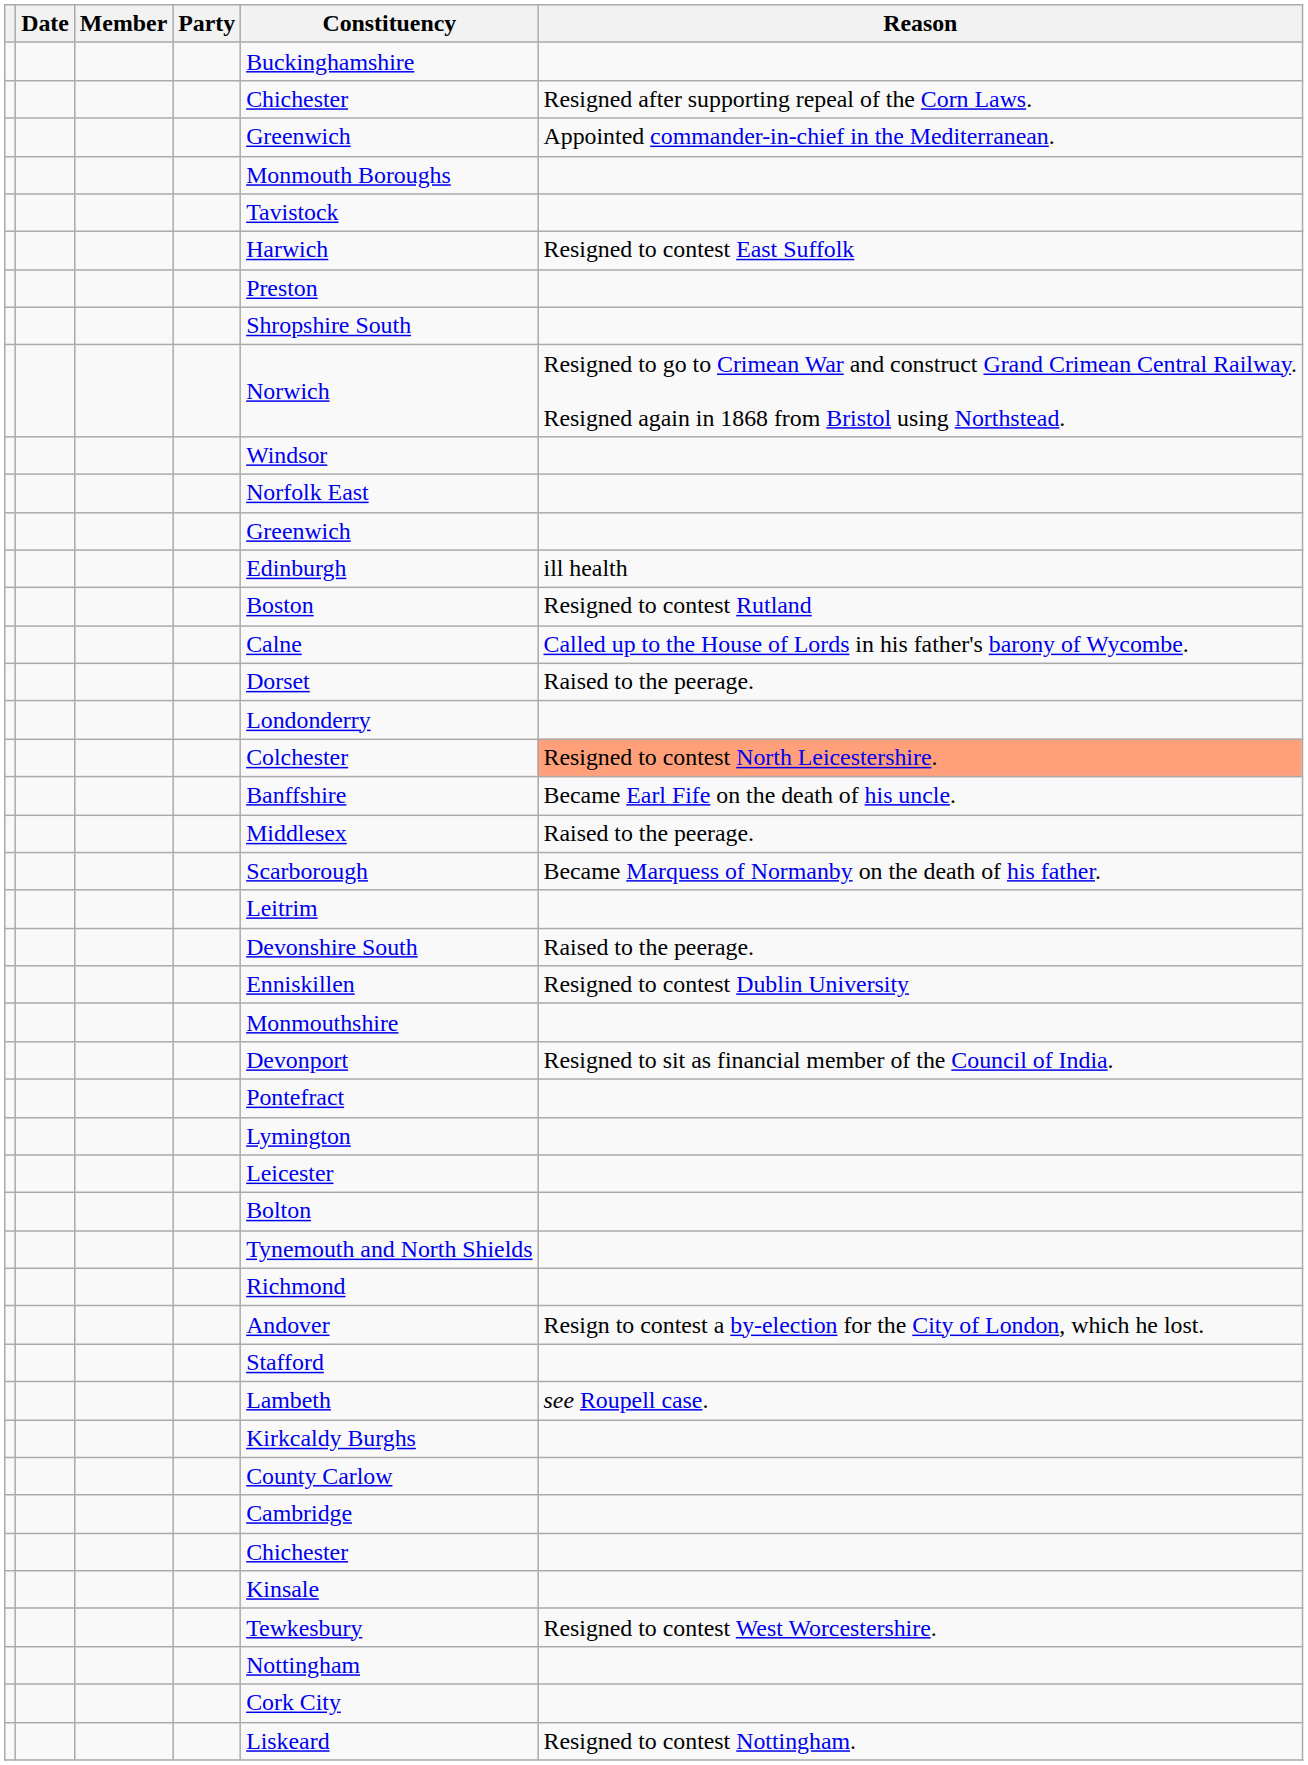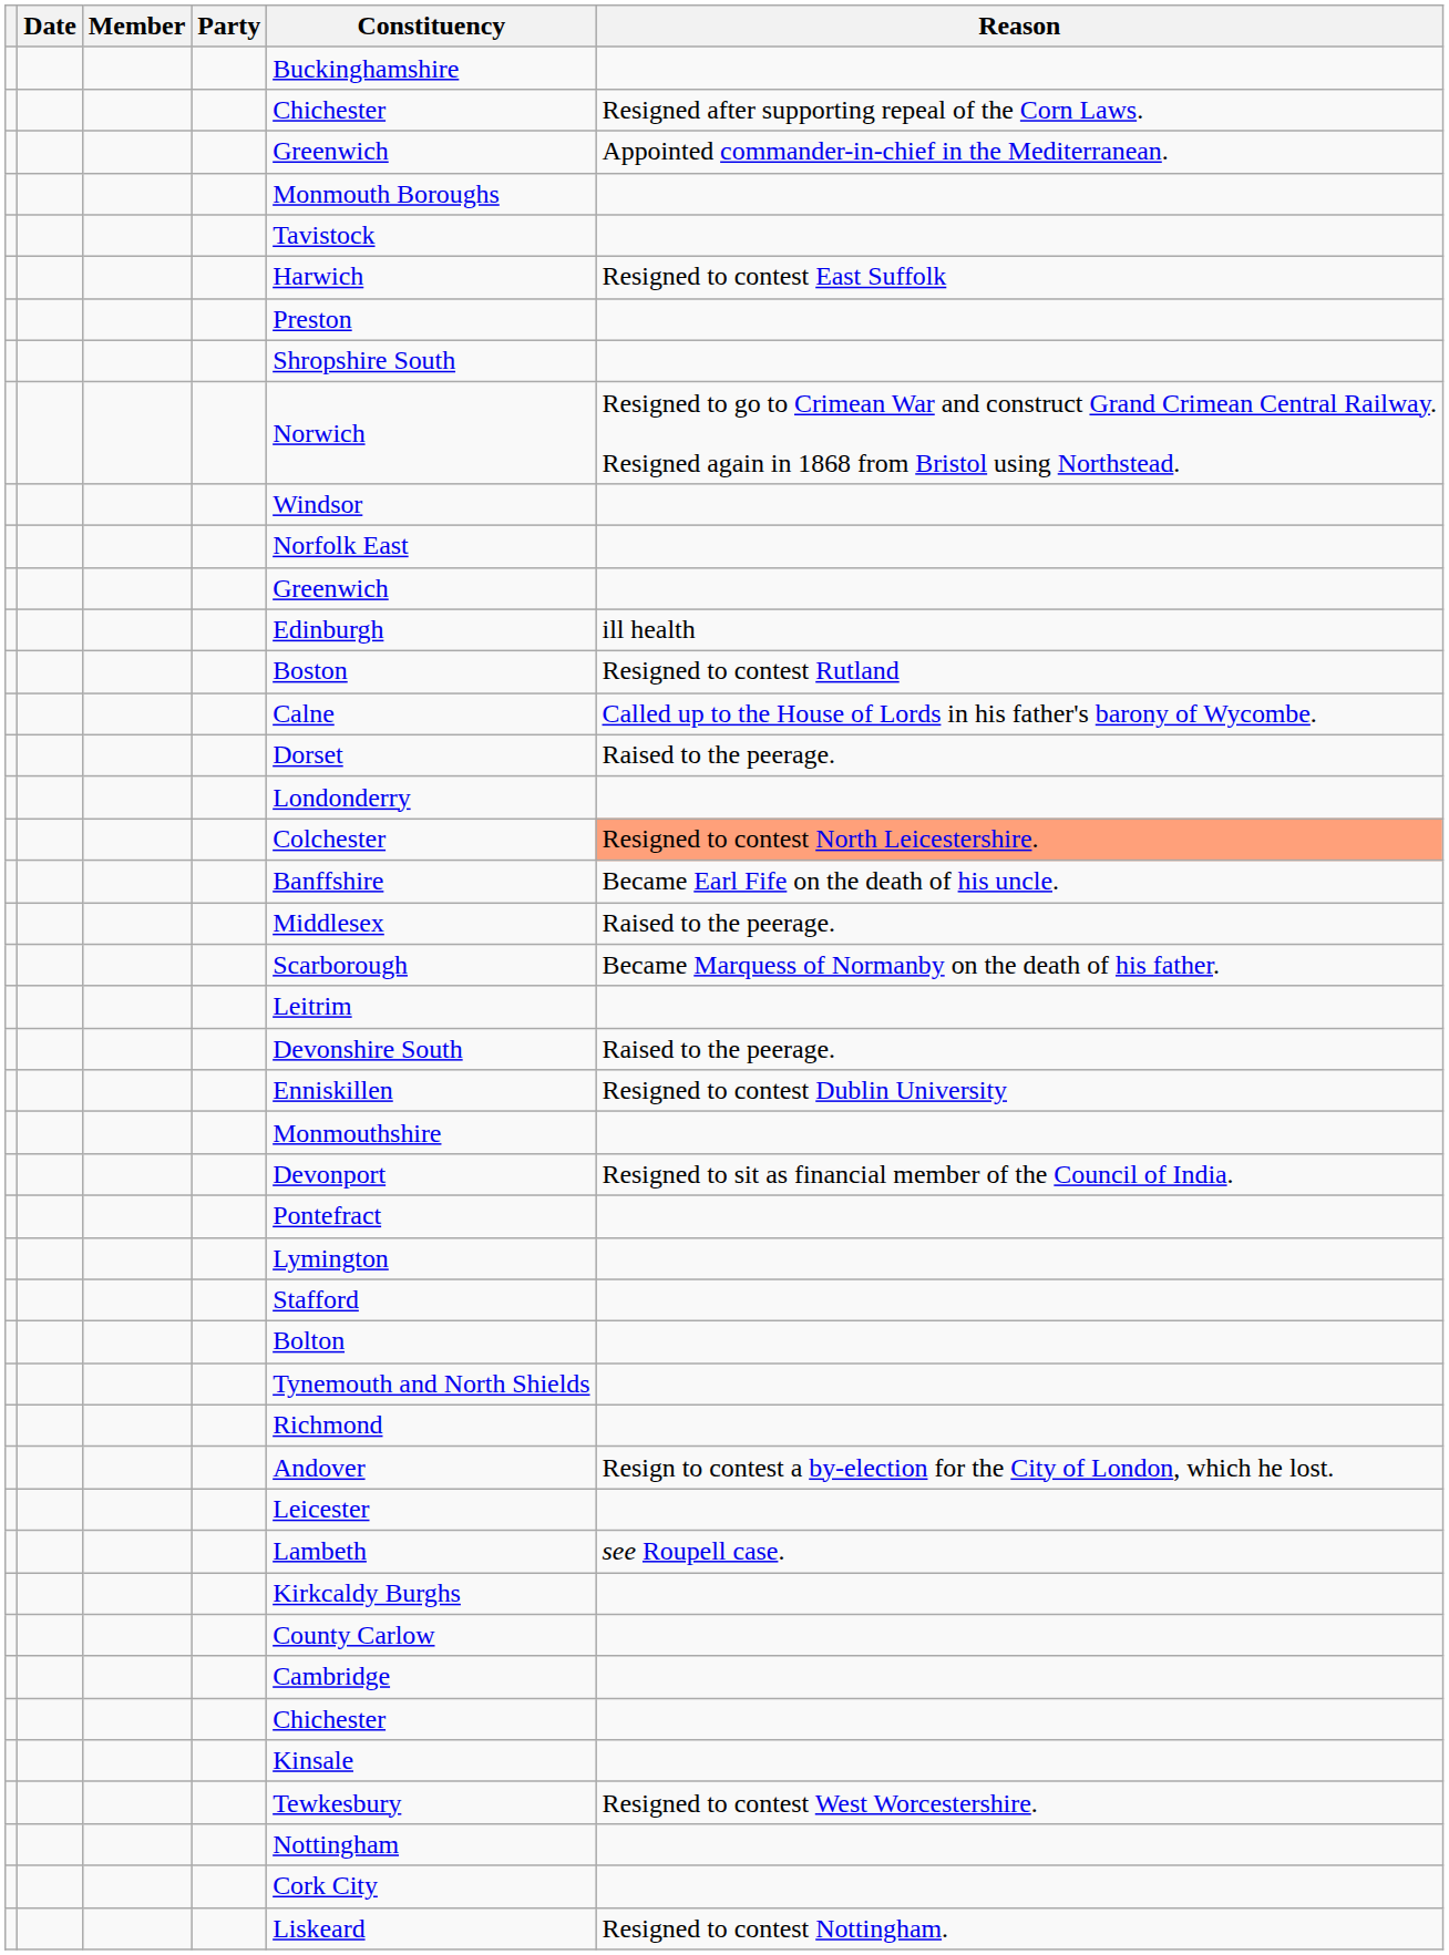row 30 | Constituency: Leicester -> Stafford
row 35 | Constituency: Stafford -> Leicester
